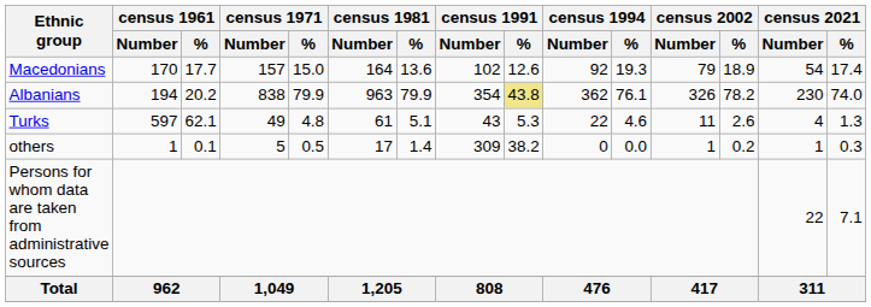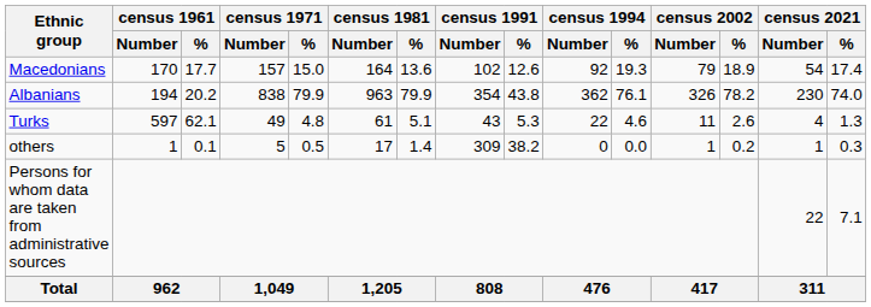Albanians | census 1991 / %: khaki background -> no background
